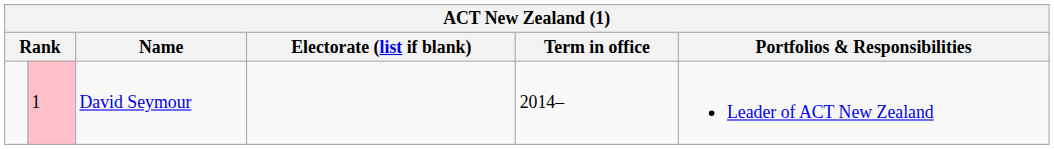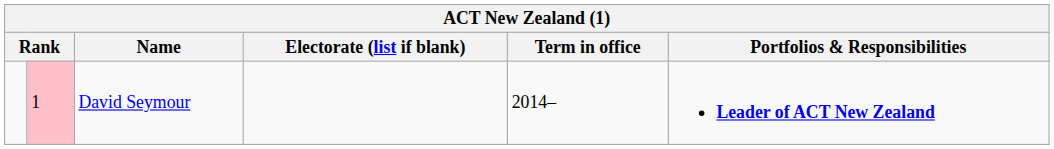David Seymour | Portfolios & Responsibilities: normal -> bold
